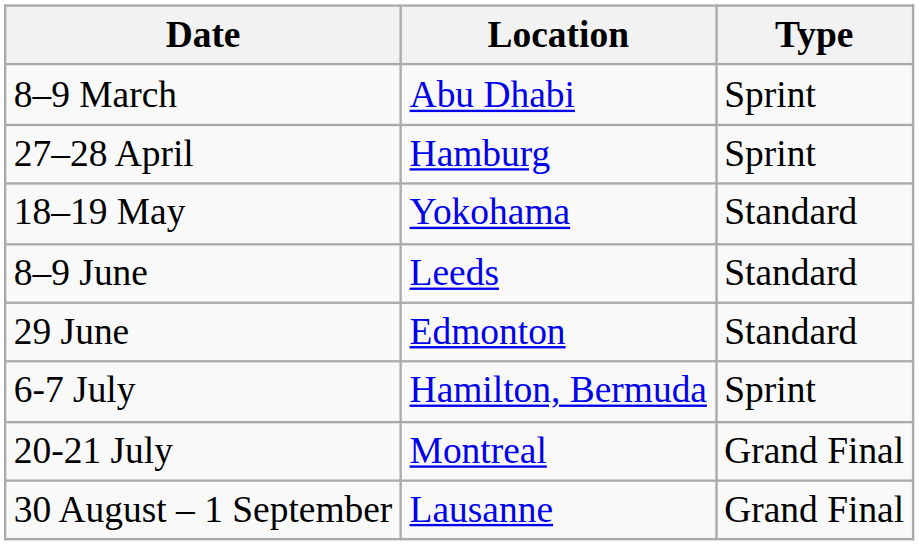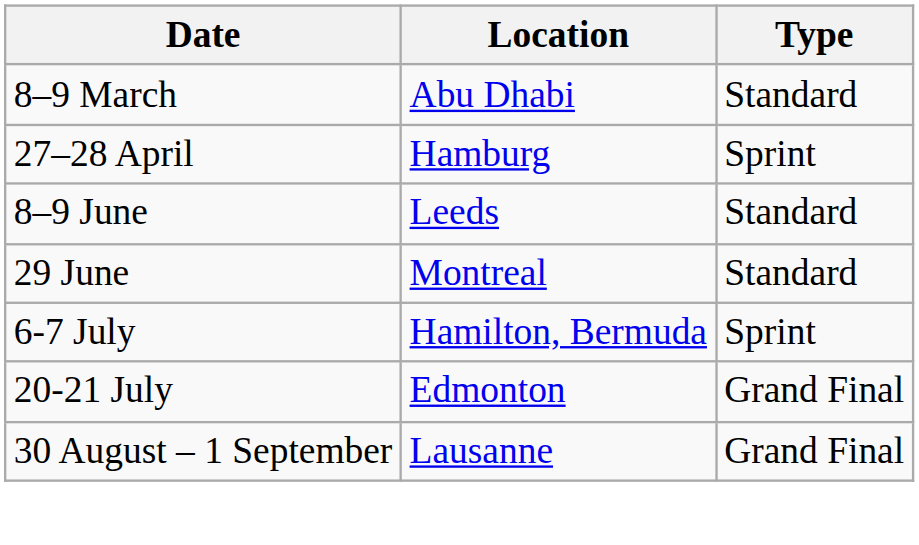8–9 March | Type: Sprint -> Standard
- row: 18–19 May | Yokohama | Standard
29 June | Location: Edmonton -> Montreal
20-21 July | Location: Montreal -> Edmonton
